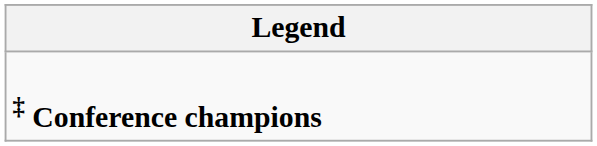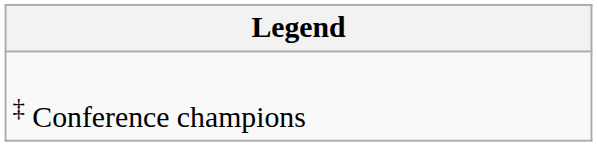‡ Conference champions | column 1: bold -> normal
